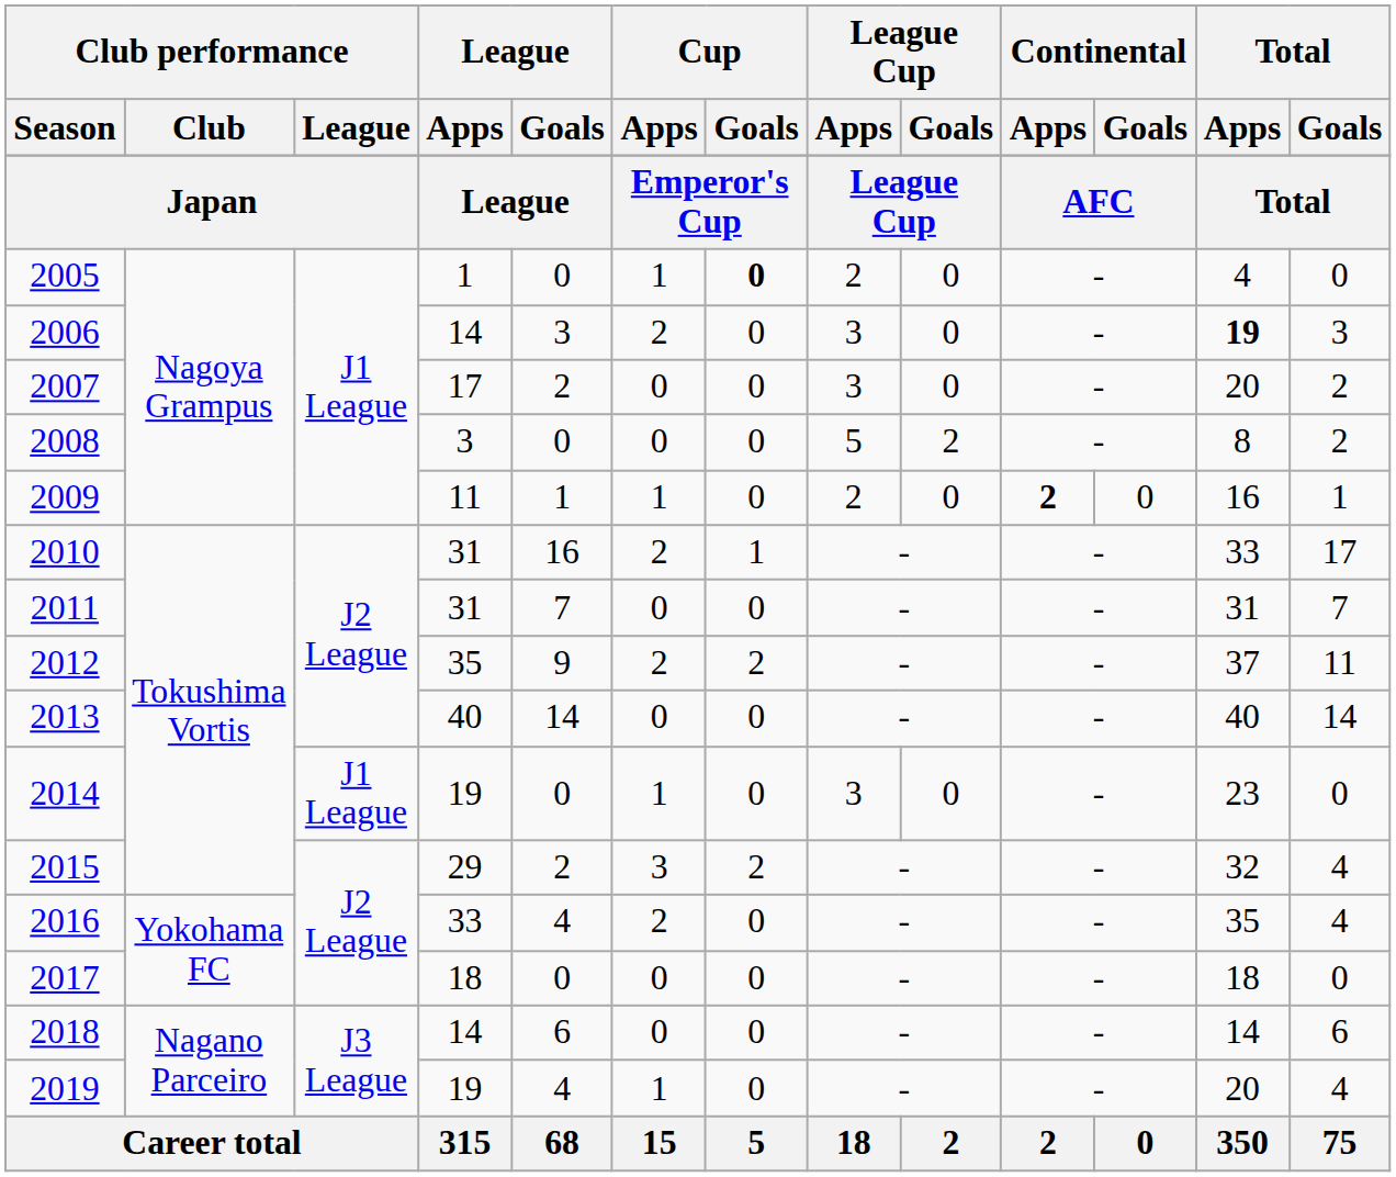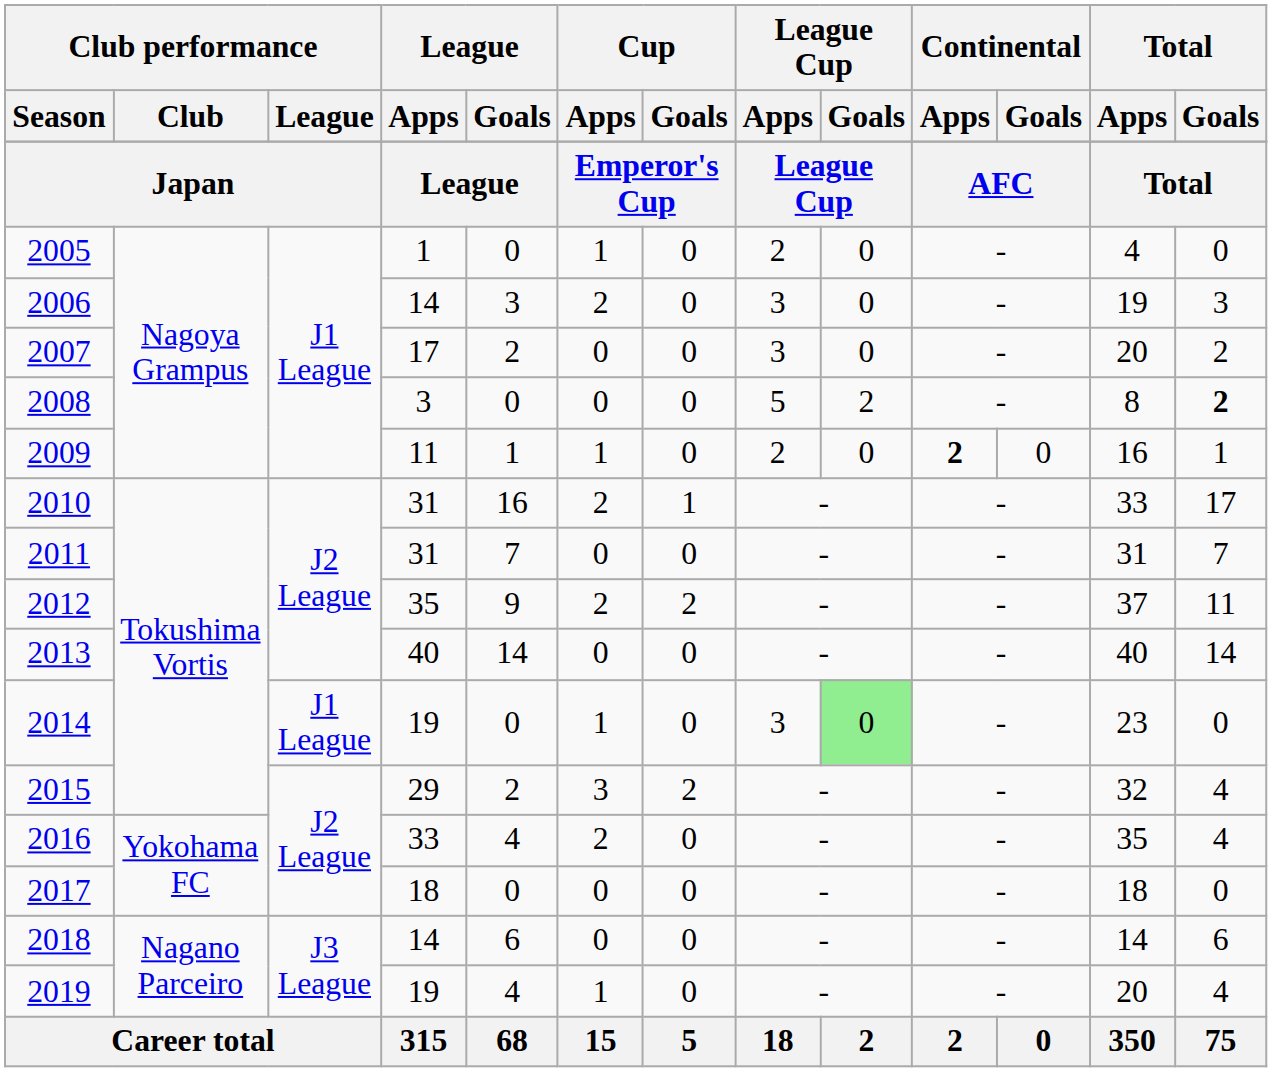2005 | Cup / Goals: bold -> normal
2006 | Total / Apps: bold -> normal
2008 | Total / Goals: normal -> bold
2014 | League Cup / Goals: no background -> lightgreen background
